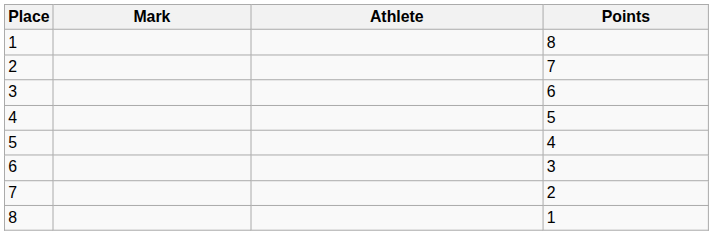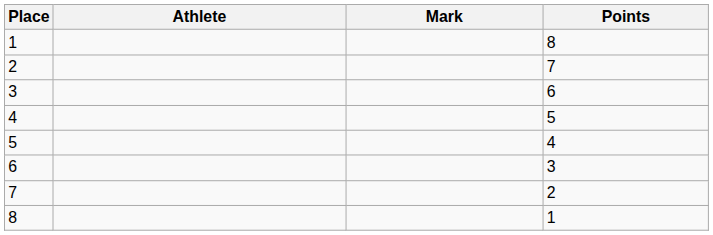columns swapped: Athlete <-> Mark
